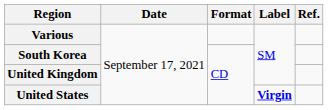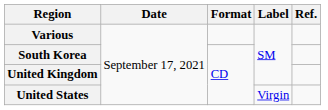United States | Label: bold -> normal
